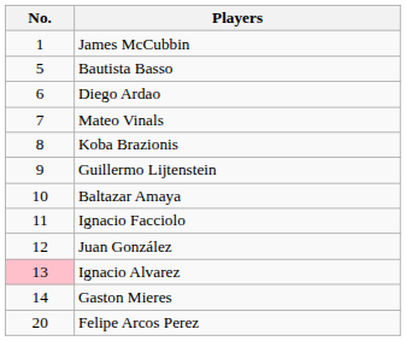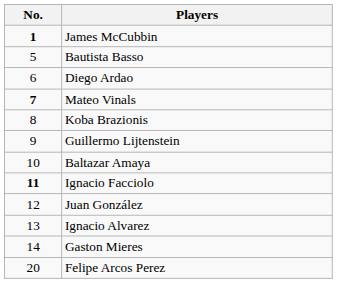James McCubbin | No.: normal -> bold
Mateo Vinals | No.: normal -> bold
Ignacio Facciolo | No.: normal -> bold
Ignacio Alvarez | No.: pink background -> no background
